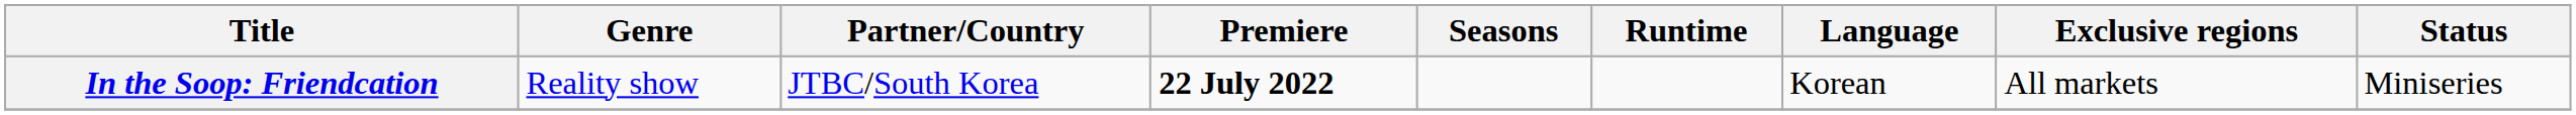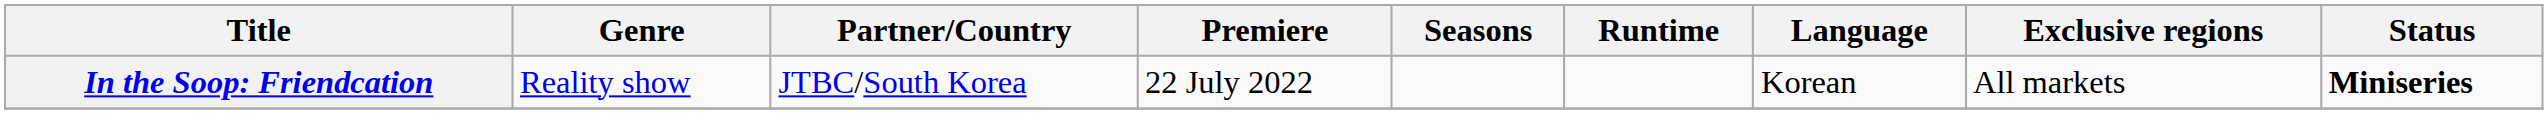In the Soop: Friendcation | Premiere: bold -> normal
In the Soop: Friendcation | Status: normal -> bold
